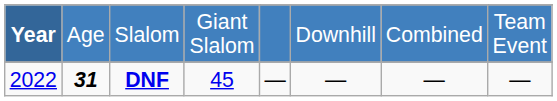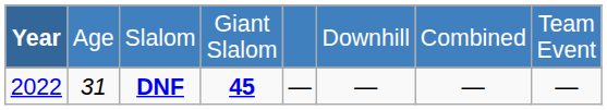2022 | column 2: bold -> normal
2022 | column 4: normal -> bold
